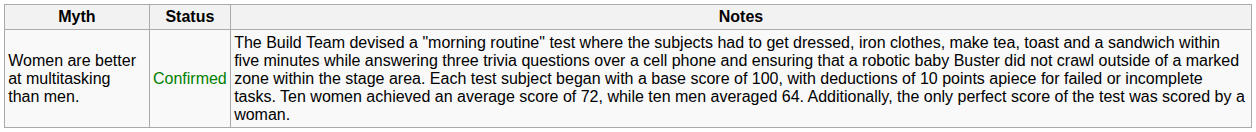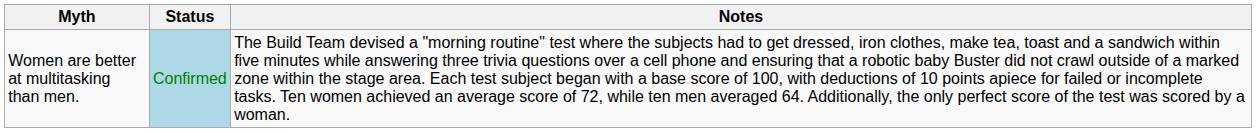row 2 | Status: no background -> lightblue background
